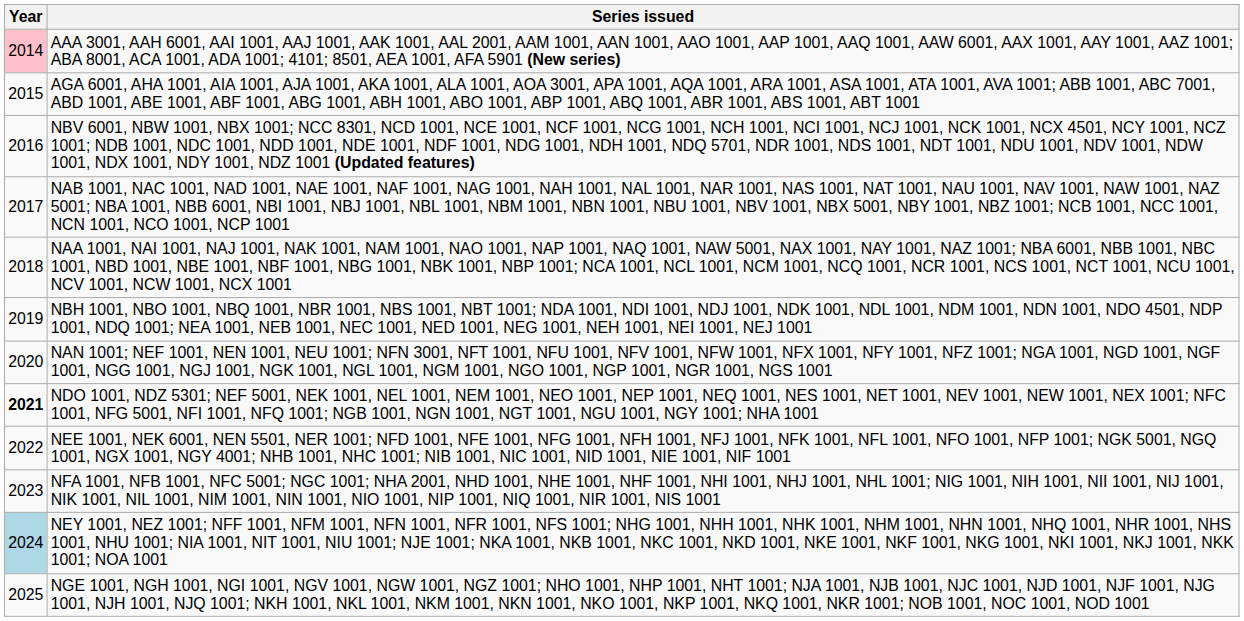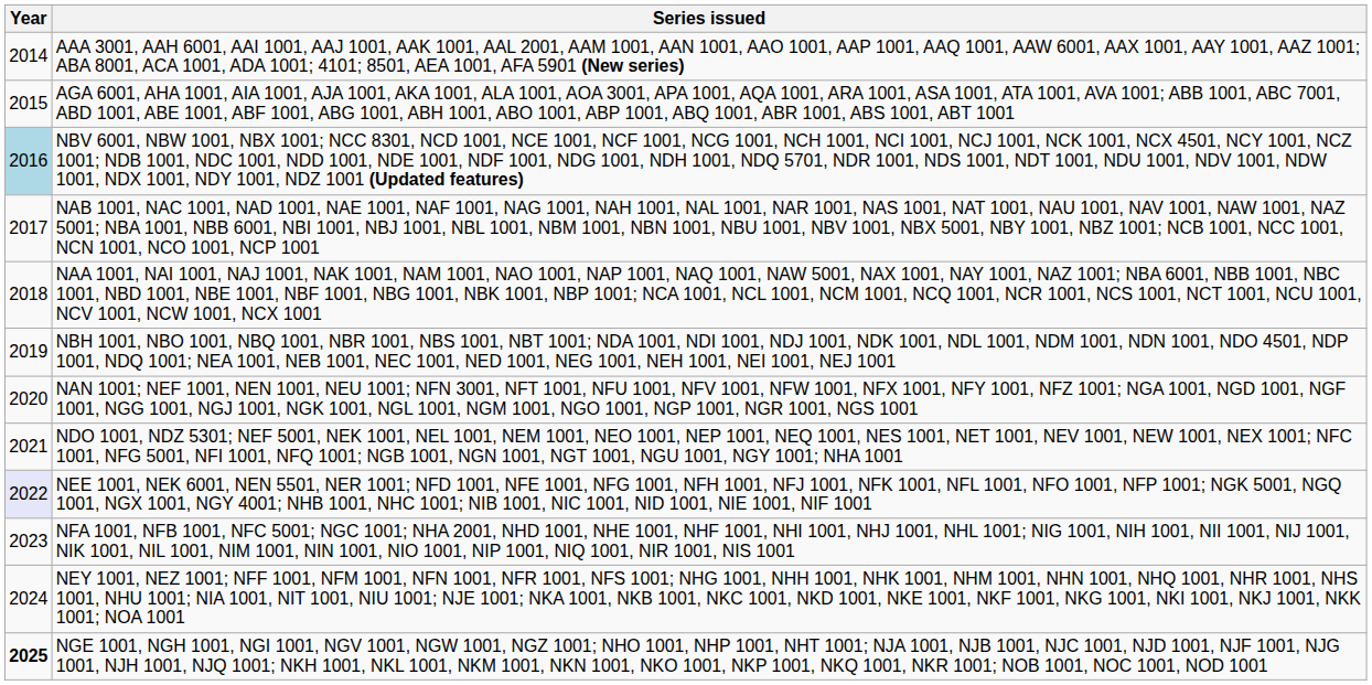row 2 | Year: pink background -> no background
row 4 | Year: no background -> lightblue background
row 9 | Year: bold -> normal
row 10 | Year: no background -> lavender background
row 12 | Year: lightblue background -> no background
row 13 | Year: normal -> bold
